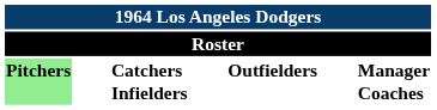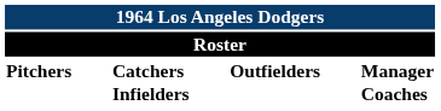Pitchers | column 1: lightgreen background -> no background
